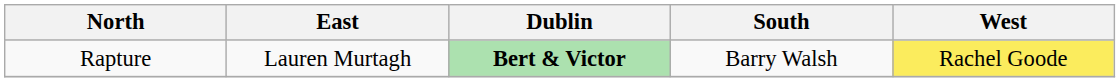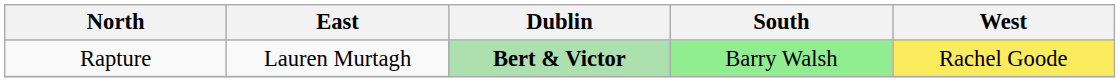Rapture | South: no background -> lightgreen background
